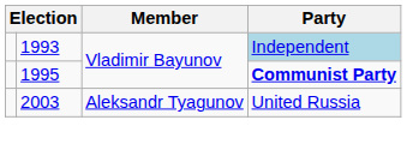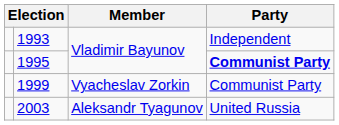1993 | Party: lightblue background -> no background
+ row: 1999 | Vyacheslav Zorkin | Communist Party
